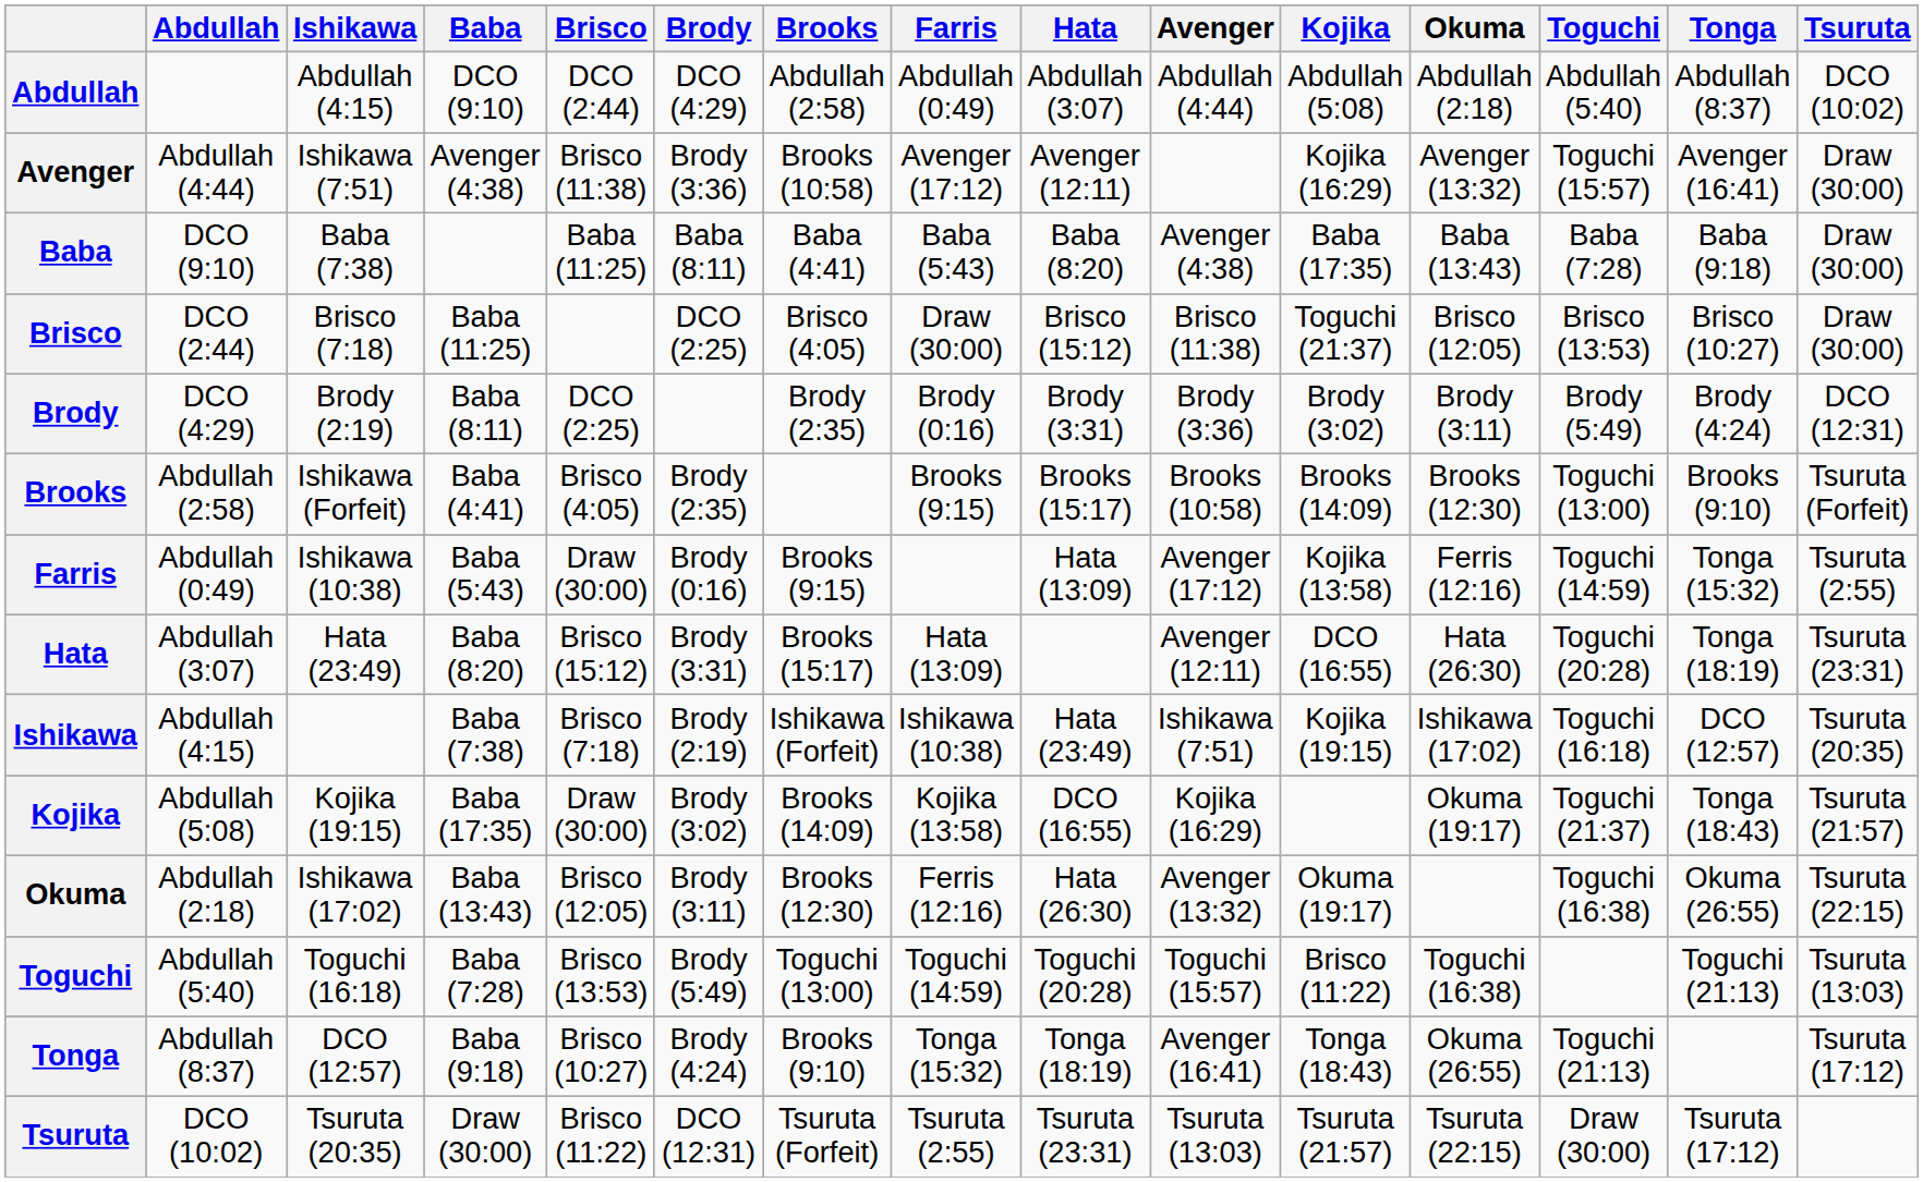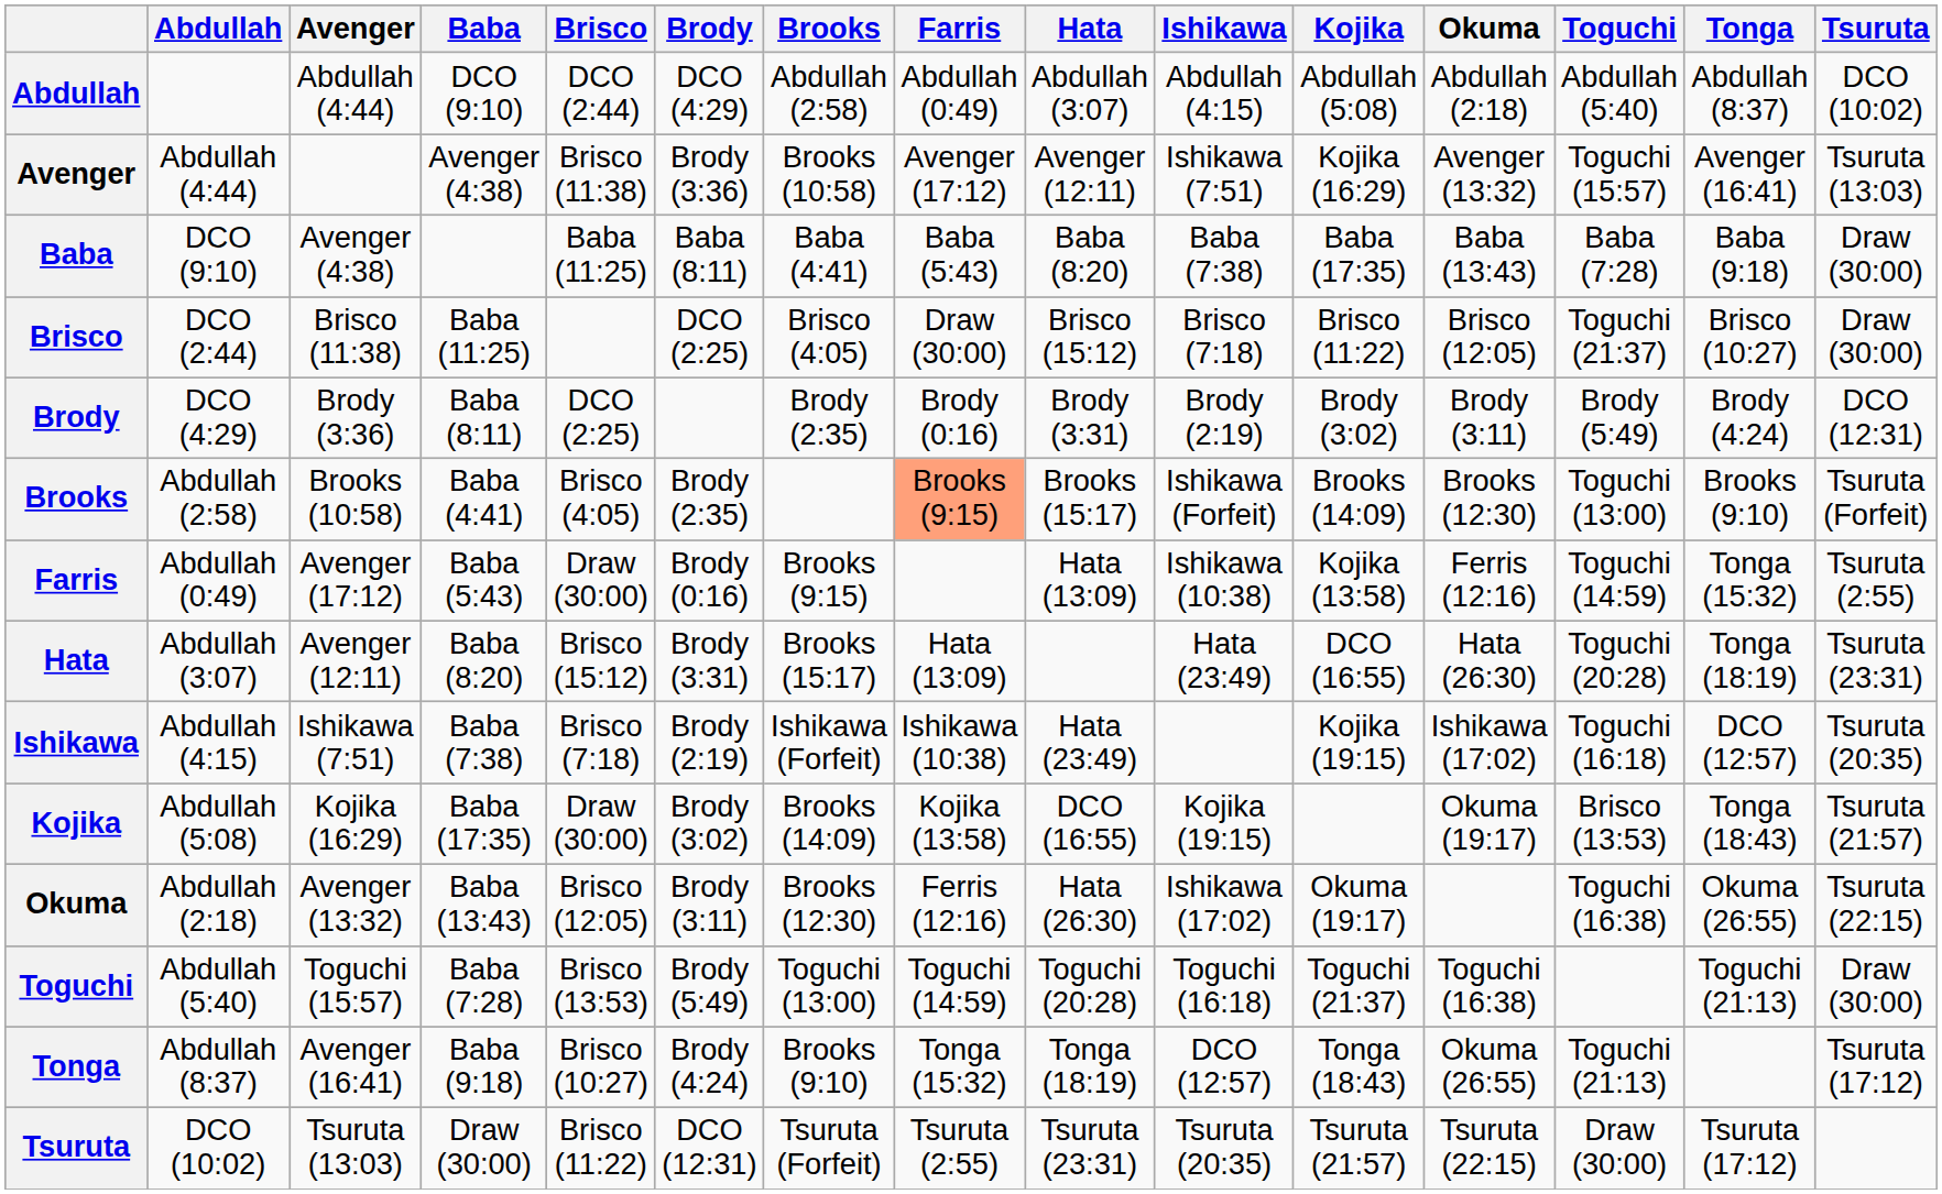columns swapped: Avenger <-> Ishikawa
row 3 | Tsuruta: Draw (30:00) -> Tsuruta (13:03)
row 5 | Kojika: Toguchi (21:37) -> Brisco (11:22)
row 5 | Toguchi: Brisco (13:53) -> Toguchi (21:37)
row 7 | Farris: no background -> lightsalmon background
row 11 | Toguchi: Toguchi (21:37) -> Brisco (13:53)
row 13 | Kojika: Brisco (11:22) -> Toguchi (21:37)
row 13 | Tsuruta: Tsuruta (13:03) -> Draw (30:00)
